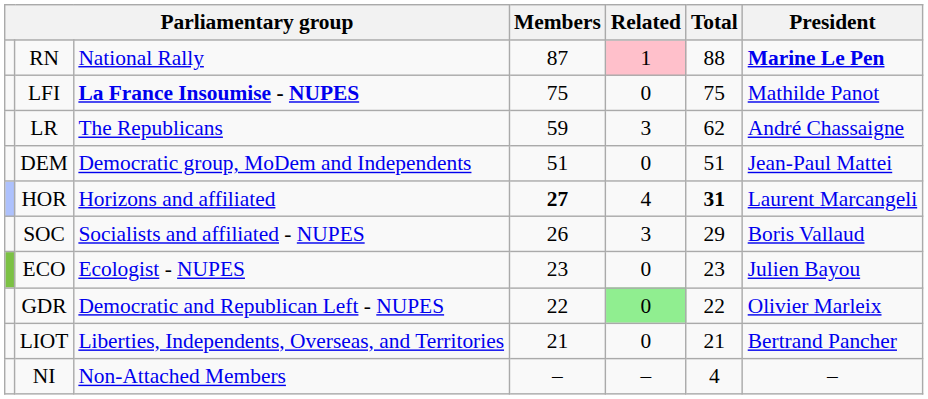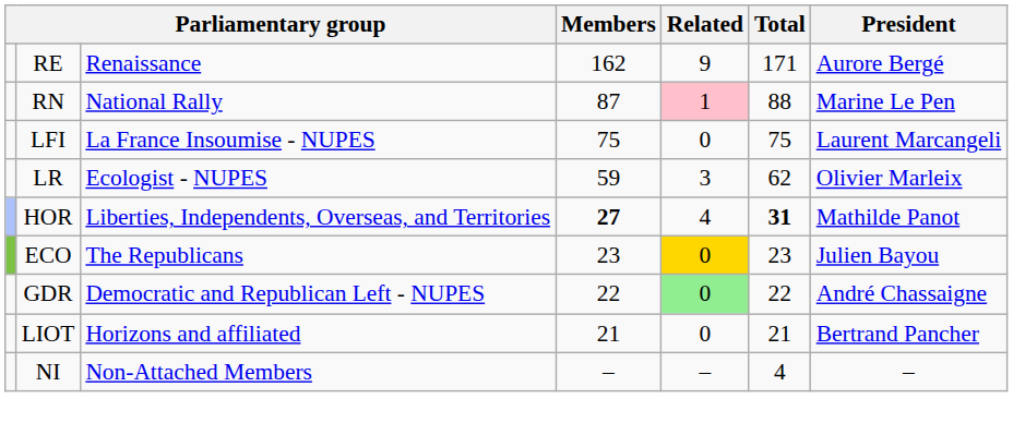+ row: RE | Renaissance | 162 | 9 | 171 | Aurore Bergé
RN | President: bold -> normal
LFI | column 3: bold -> normal
LFI | President: Mathilde Panot -> Laurent Marcangeli
LR | column 3: The Republicans -> Ecologist - NUPES
LR | President: André Chassaigne -> Olivier Marleix
- row: DEM | Democratic group, MoDem and Independents | 51 | 0 | 51 | Jean-Paul Mattei
HOR | column 3: Horizons and affiliated -> Liberties, Independents, Overseas, and Territories
HOR | President: Laurent Marcangeli -> Mathilde Panot
- row: SOC | Socialists and affiliated - NUPES | 26 | 3 | 29 | Boris Vallaud
ECO | column 3: Ecologist - NUPES -> The Republicans
ECO | Related: no background -> gold background
GDR | President: Olivier Marleix -> André Chassaigne
LIOT | column 3: Liberties, Independents, Overseas, and Territories -> Horizons and affiliated
